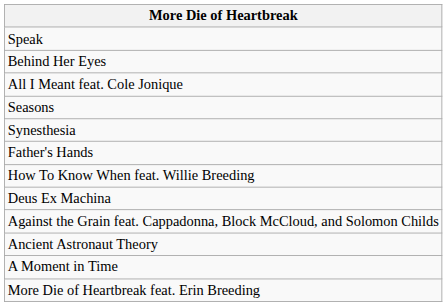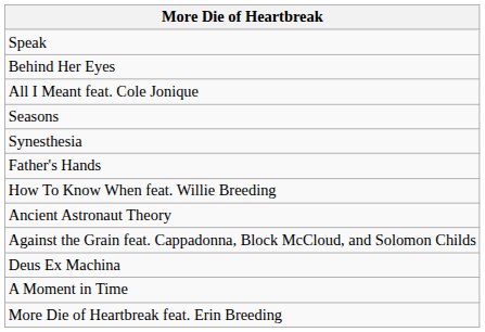row 9 | column 1: Deus Ex Machina -> Ancient Astronaut Theory
row 11 | column 1: Ancient Astronaut Theory -> Deus Ex Machina
